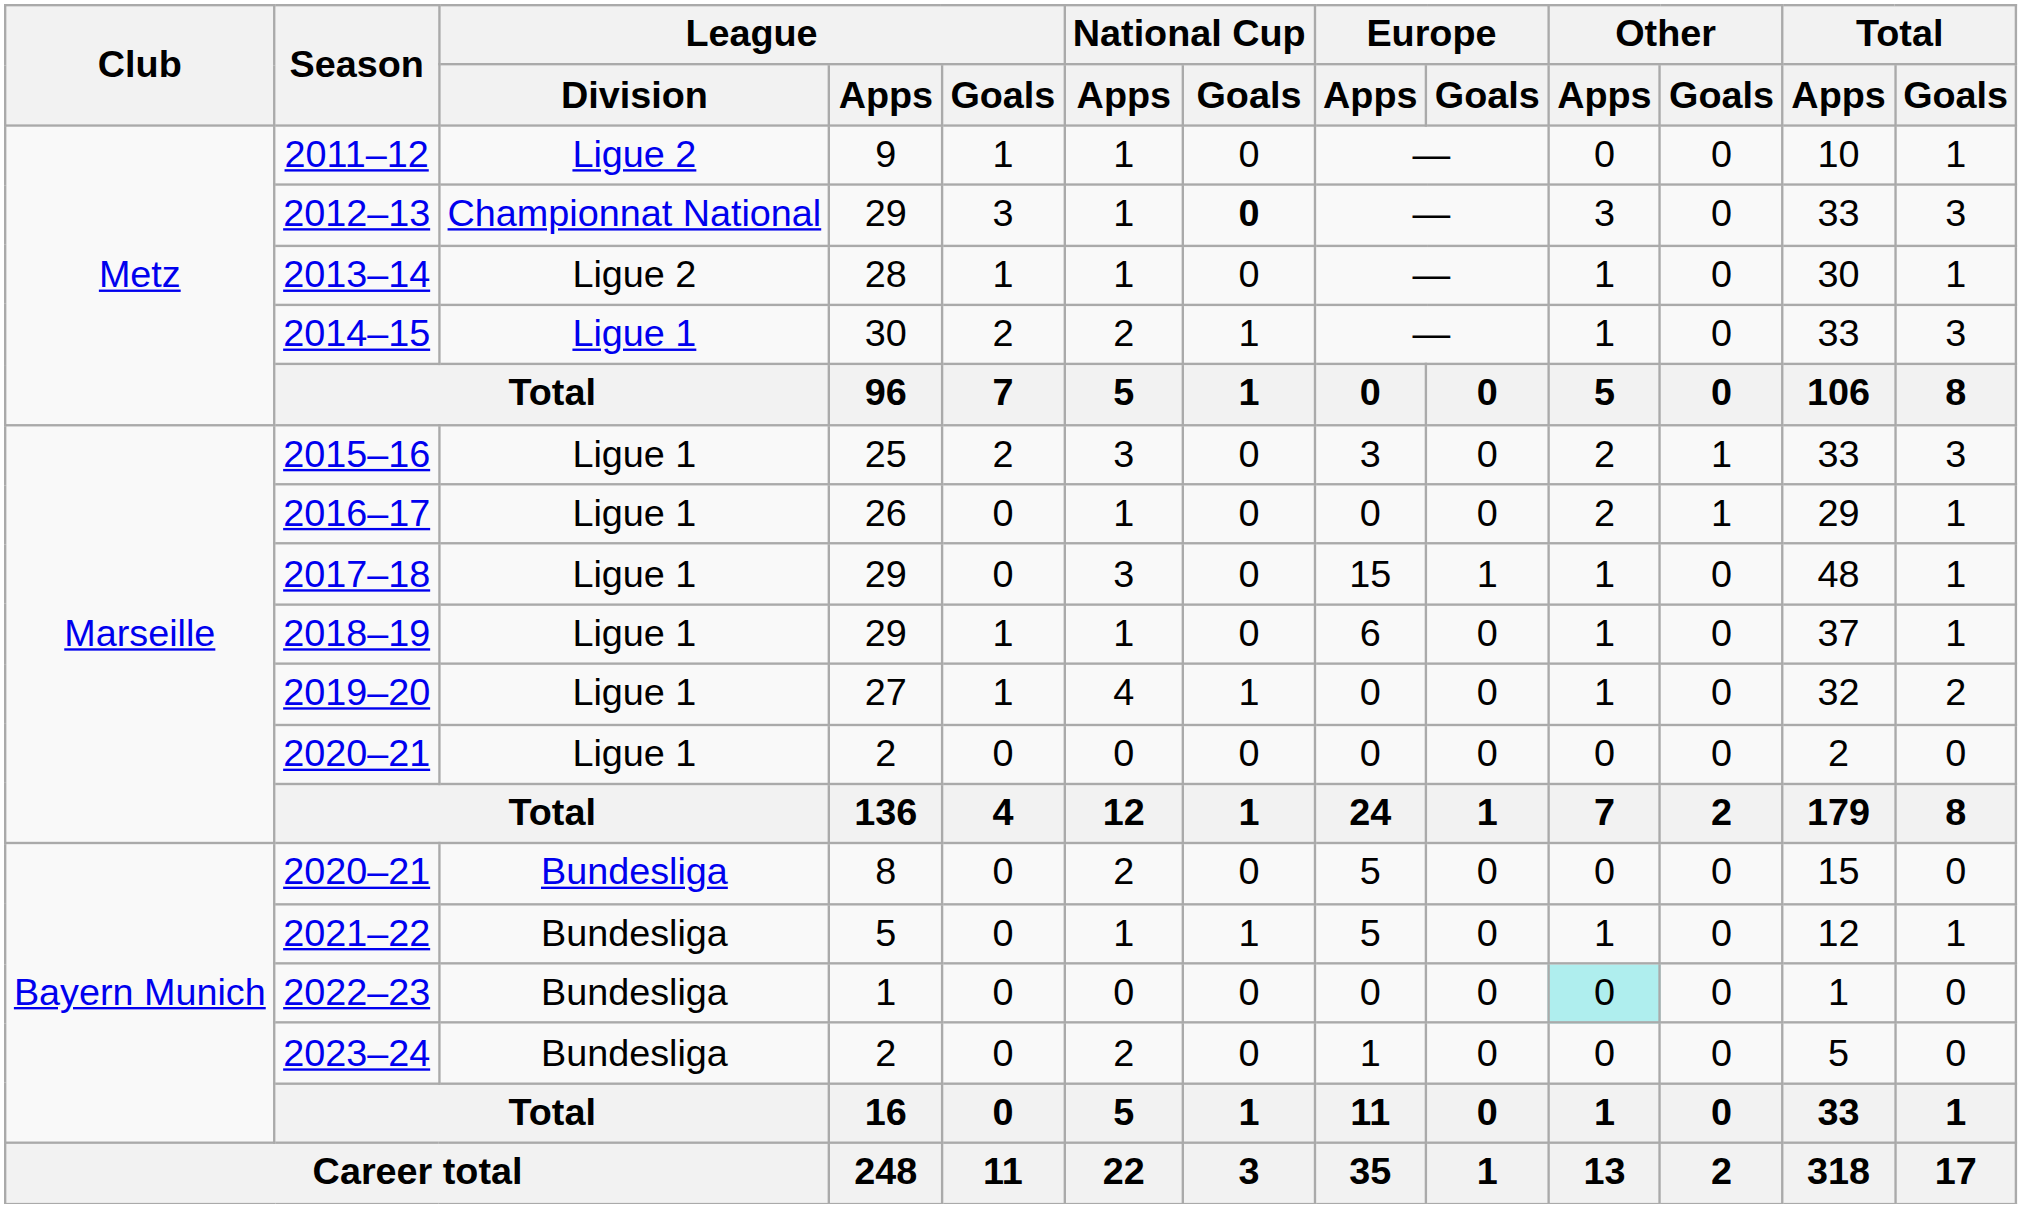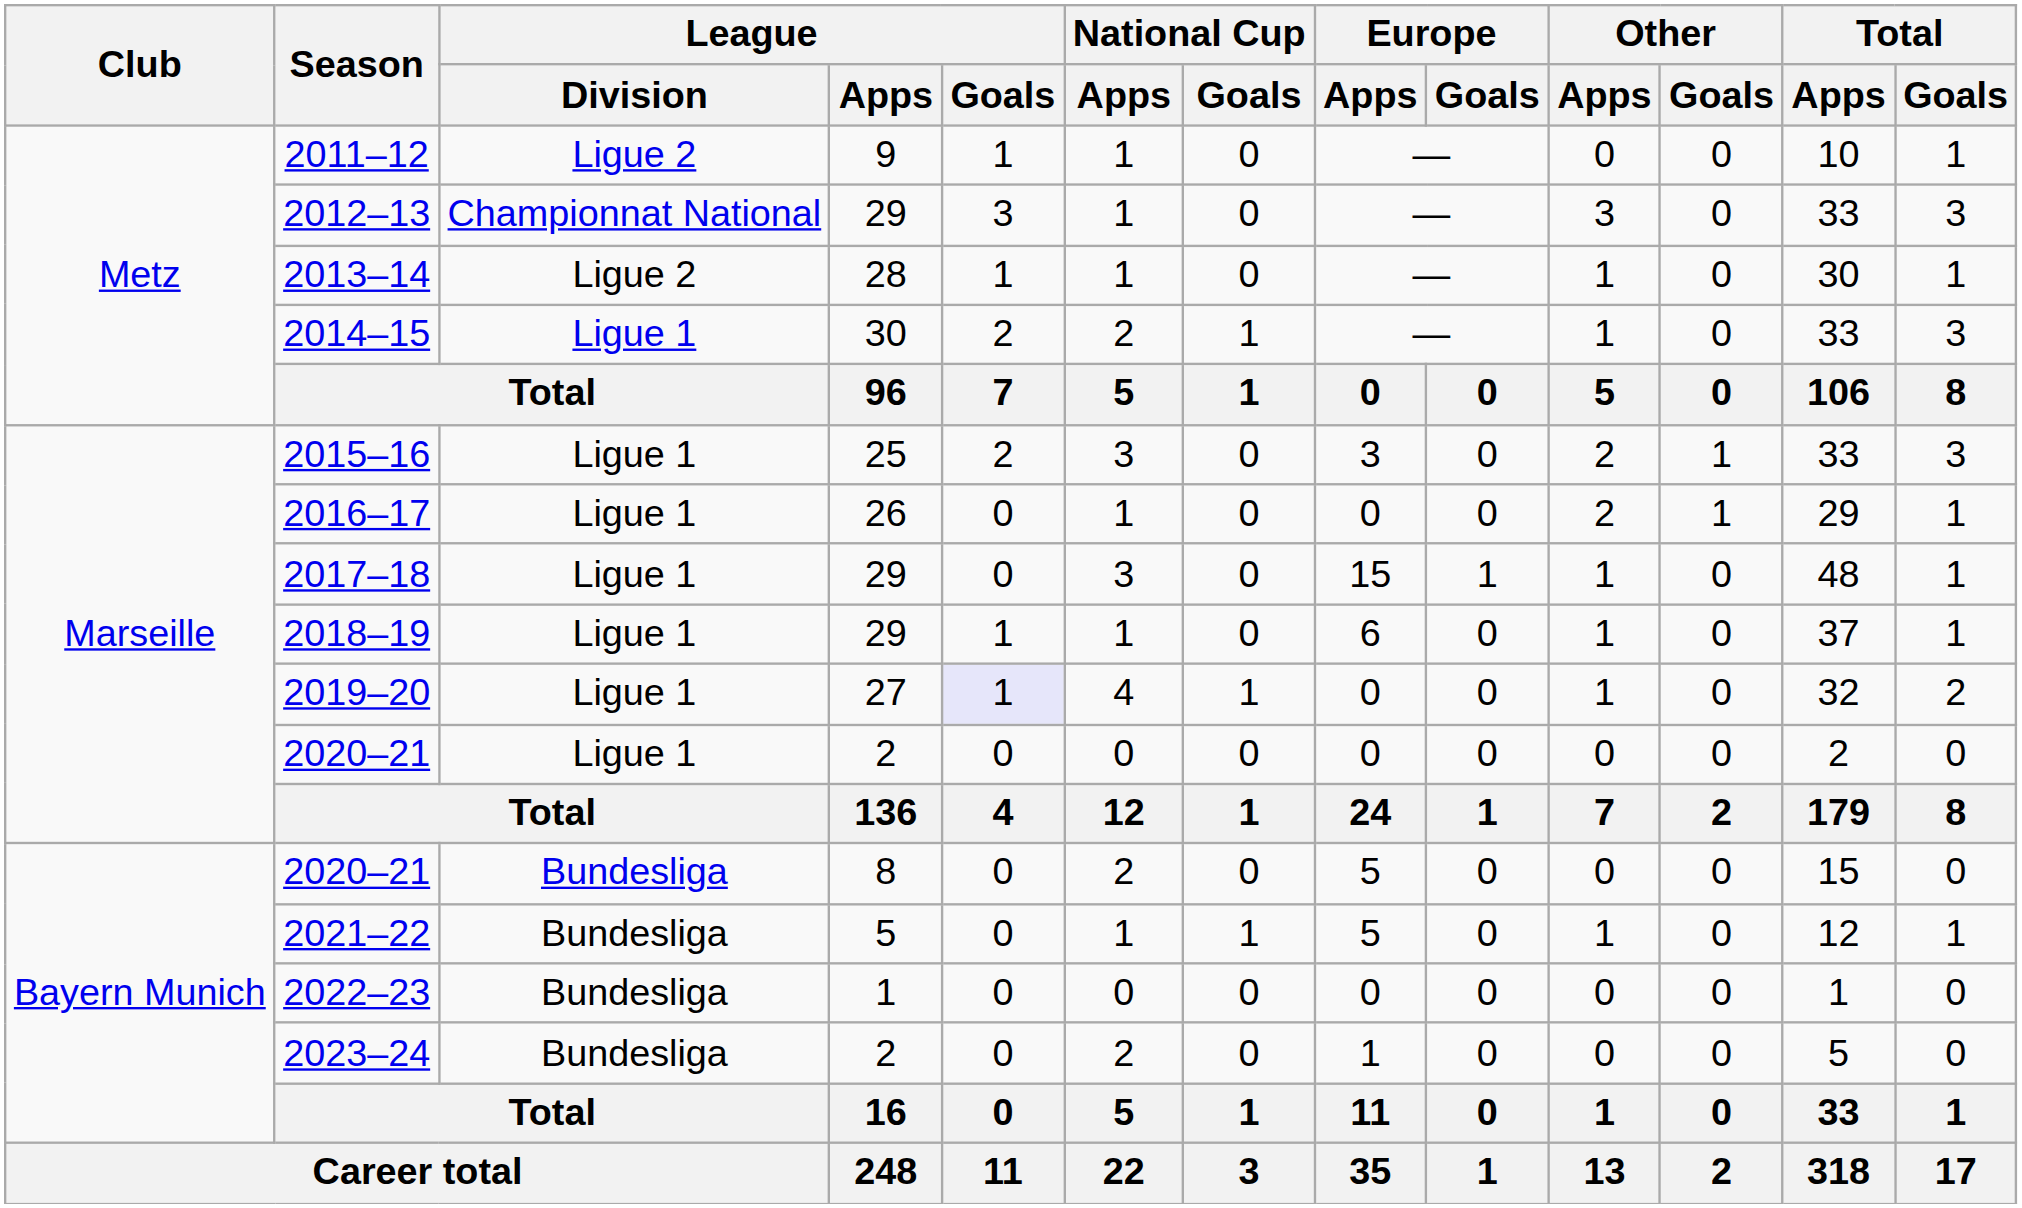2012–13 | National Cup / Goals: bold -> normal
2019–20 | League / Goals: no background -> lavender background
2022–23 | Other / Apps: paleturquoise background -> no background
